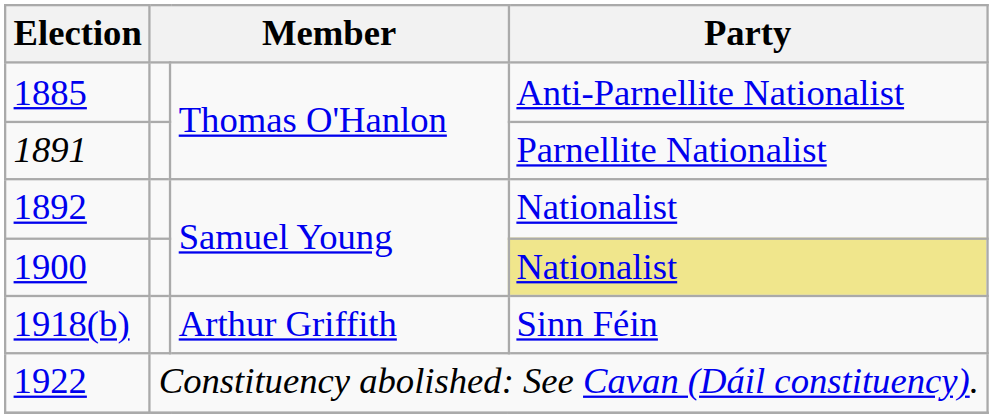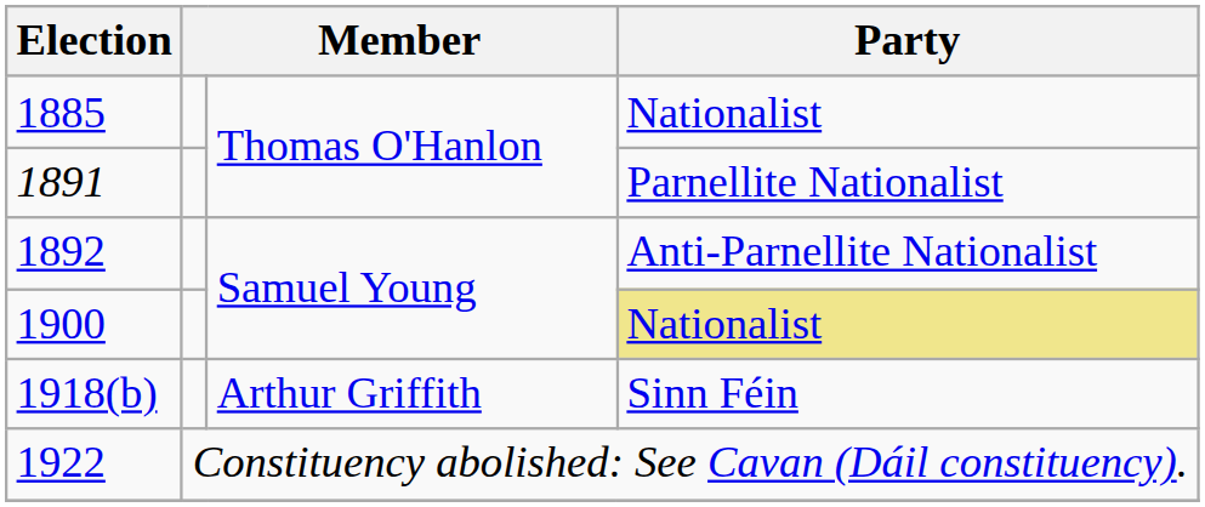1885 | Party: Anti-Parnellite Nationalist -> Nationalist
1892 | Party: Nationalist -> Anti-Parnellite Nationalist
